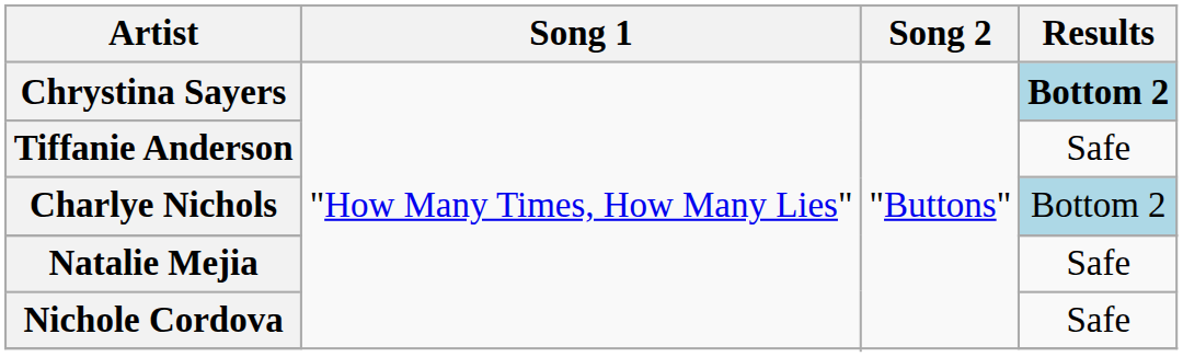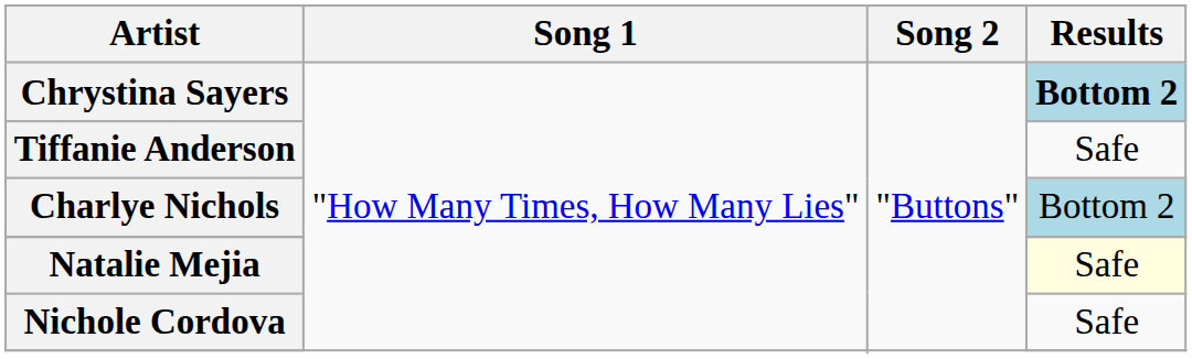Natalie Mejia | Results: no background -> lightyellow background
